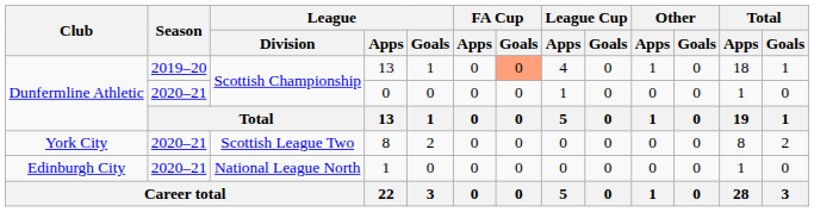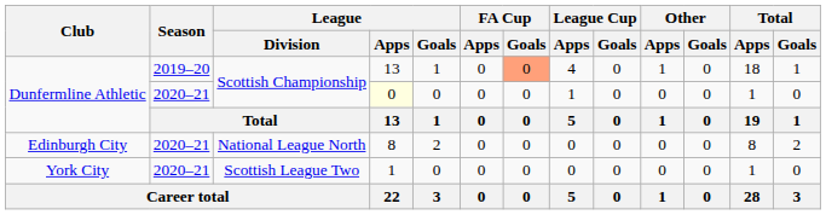row 4 | League / Apps: no background -> lightyellow background
row 6 | Club: York City -> Edinburgh City
row 6 | League / Division: Scottish League Two -> National League North
row 7 | Club: Edinburgh City -> York City
row 7 | League / Division: National League North -> Scottish League Two
